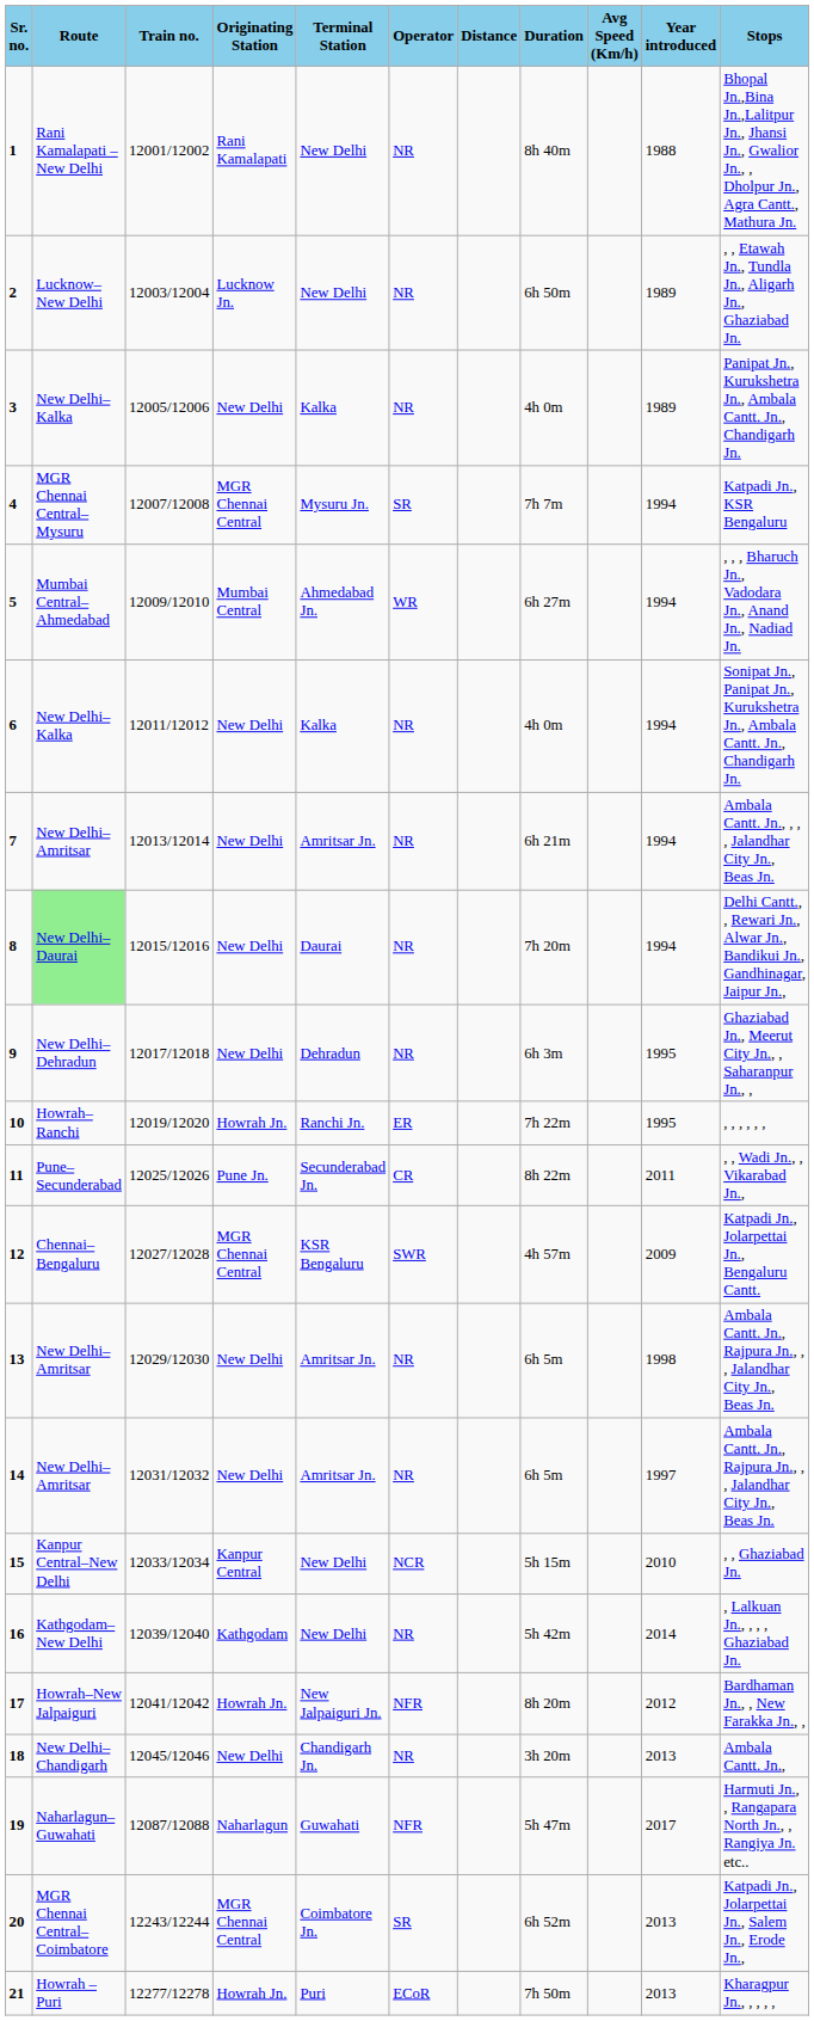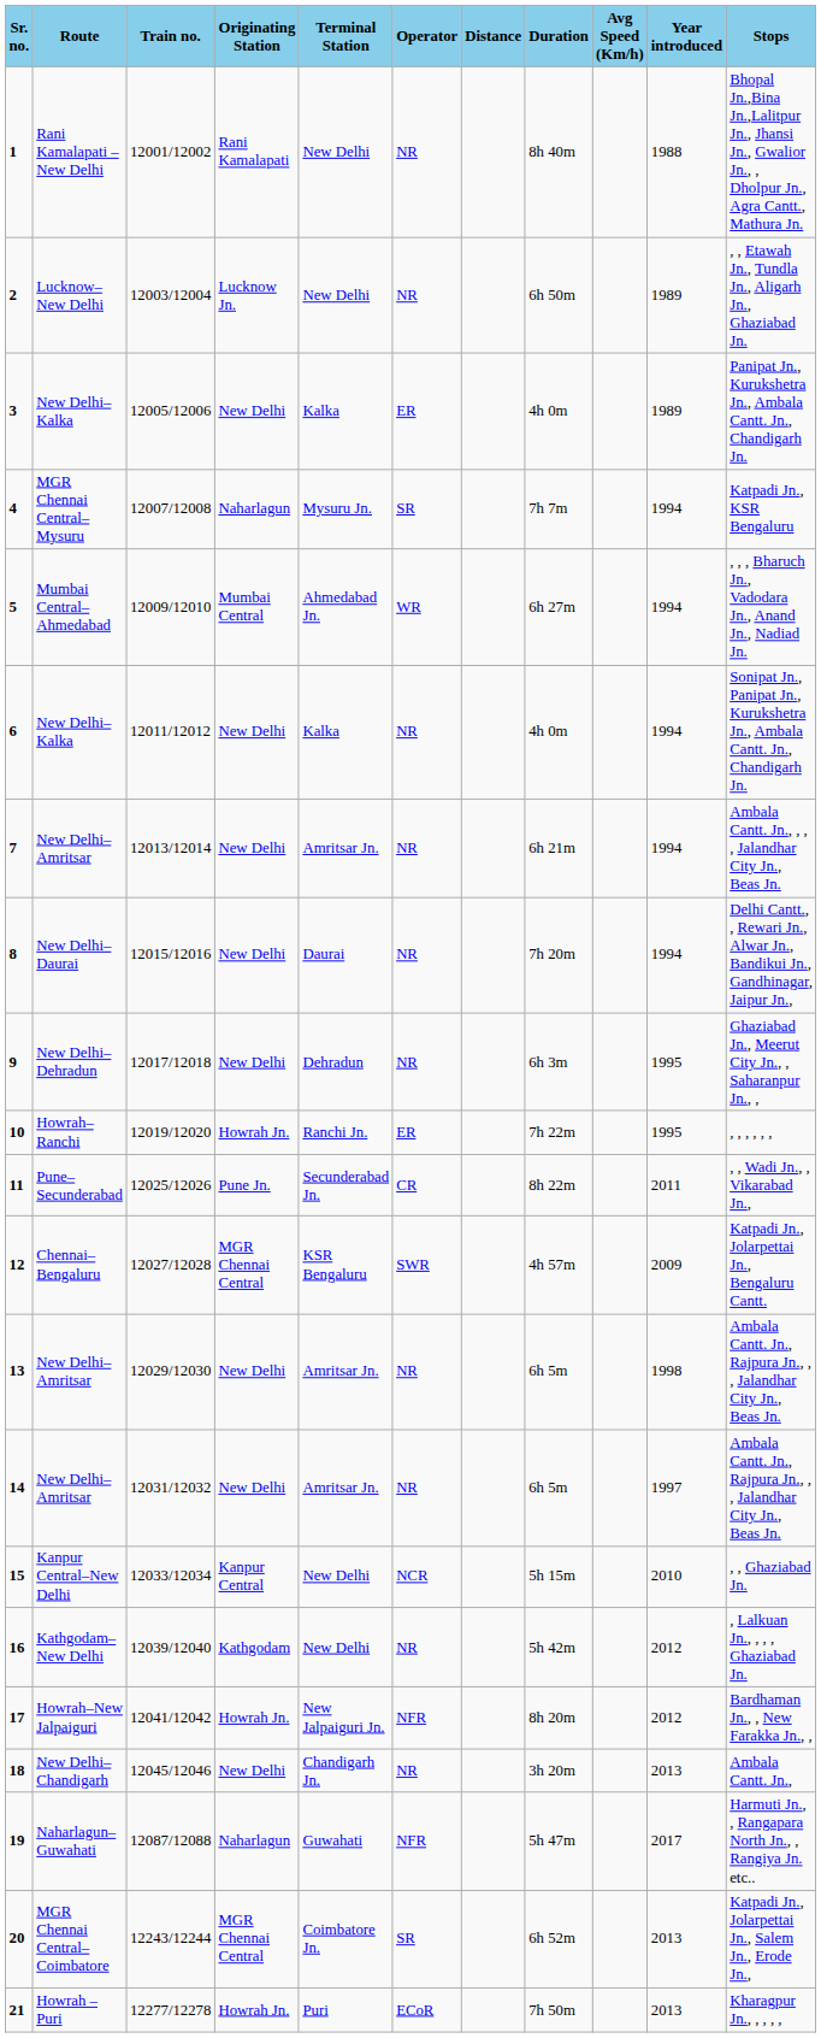3 | Operator: NR -> ER
4 | Originating Station: MGR Chennai Central -> Naharlagun
8 | Route: lightgreen background -> no background
16 | Year introduced: 2014 -> 2012
